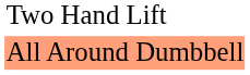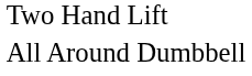row 2 | column 1: lightsalmon background -> no background
